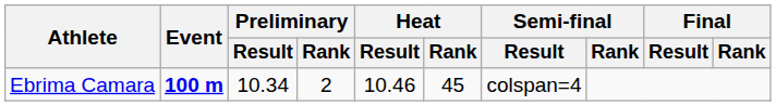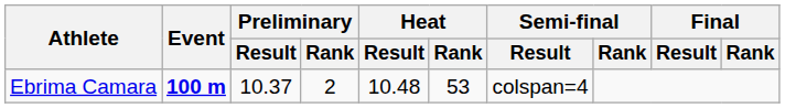Ebrima Camara | Preliminary / Result: 10.34 -> 10.37
Ebrima Camara | Heat / Result: 10.46 -> 10.48
Ebrima Camara | Heat / Rank: 45 -> 53
